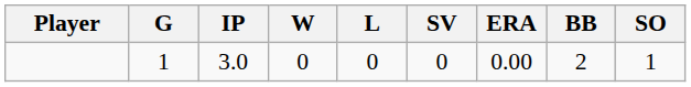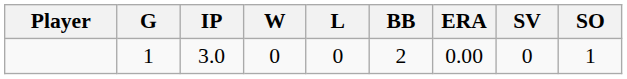columns swapped: SV <-> BB
